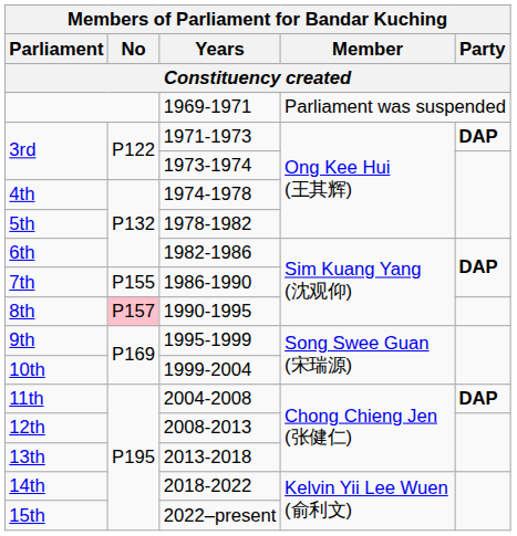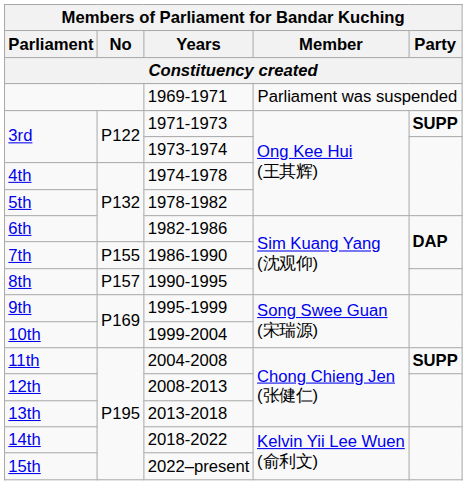3rd / 1971-1973 | Party: DAP -> SUPP
8th | No: pink background -> no background
11th | Party: DAP -> SUPP
